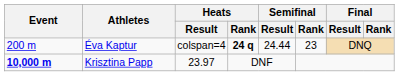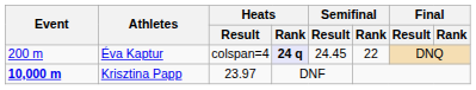Éva Kaptur | Heats / Rank: no background -> lavender background
Éva Kaptur | Semifinal / Result: 24.44 -> 24.45
Éva Kaptur | Semifinal / Rank: 23 -> 22
